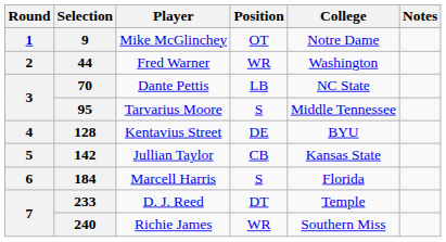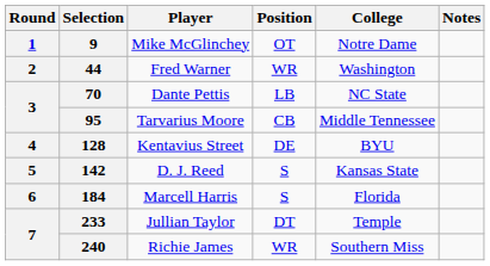95 | Position: S -> CB
142 | Player: Jullian Taylor -> D. J. Reed
142 | Position: CB -> S
233 | Player: D. J. Reed -> Jullian Taylor
